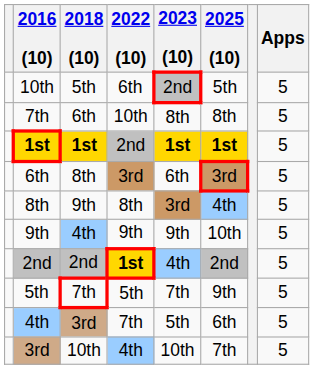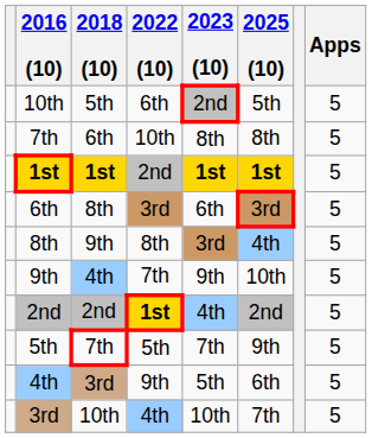row 7 | 2022 (10): 9th -> 7th
row 10 | 2022 (10): 7th -> 9th
